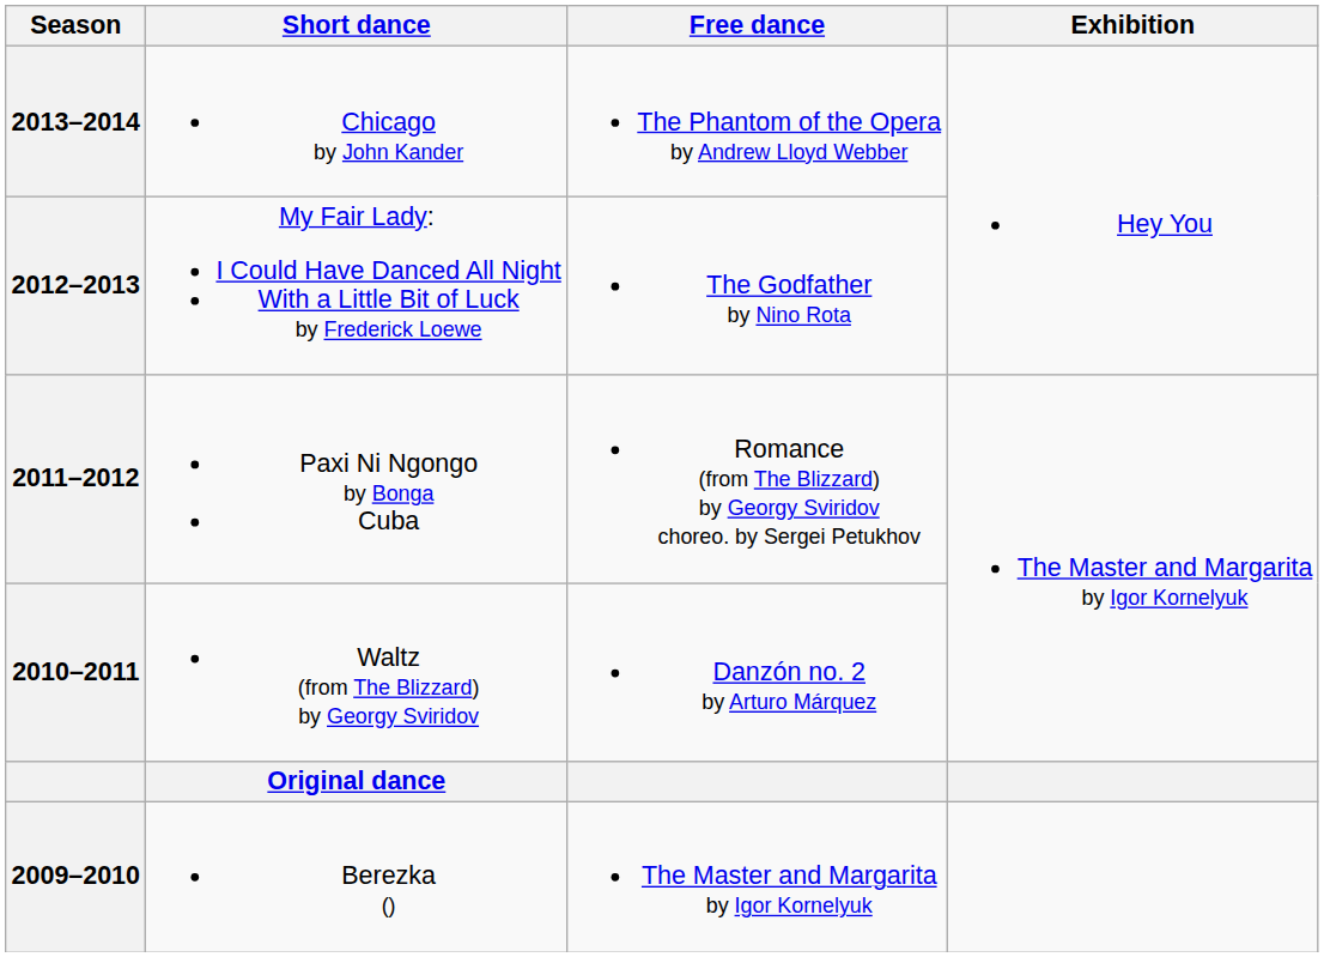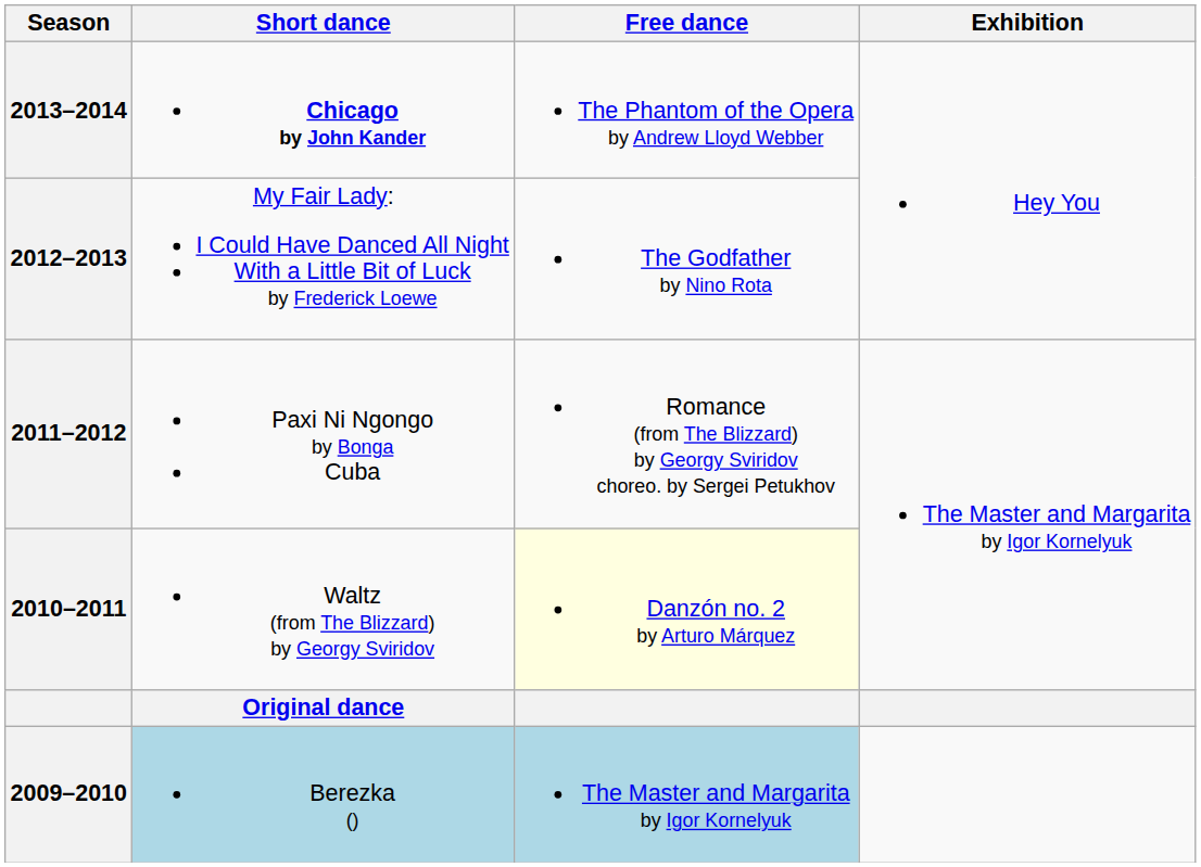2013–2014 | Short dance: normal -> bold
2010–2011 | Free dance: no background -> lightyellow background
2009–2010 | Short dance: no background -> lightblue background
2009–2010 | Free dance: no background -> lightblue background
